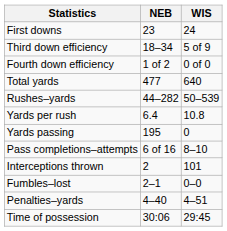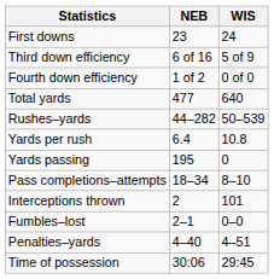Third down efficiency | NEB: 18–34 -> 6 of 16
Pass completions–attempts | NEB: 6 of 16 -> 18–34
